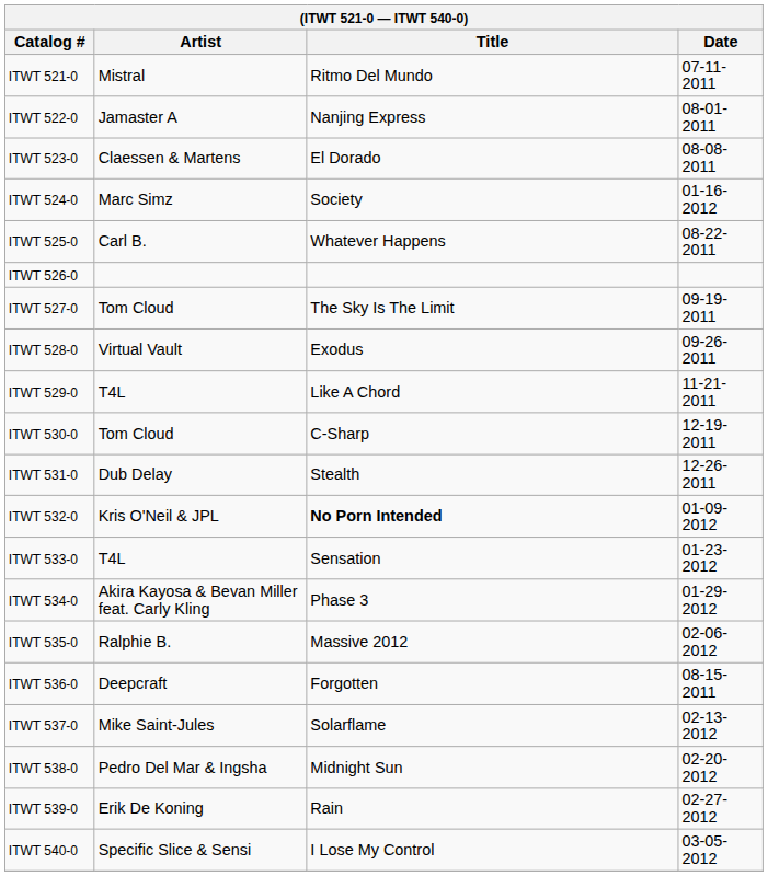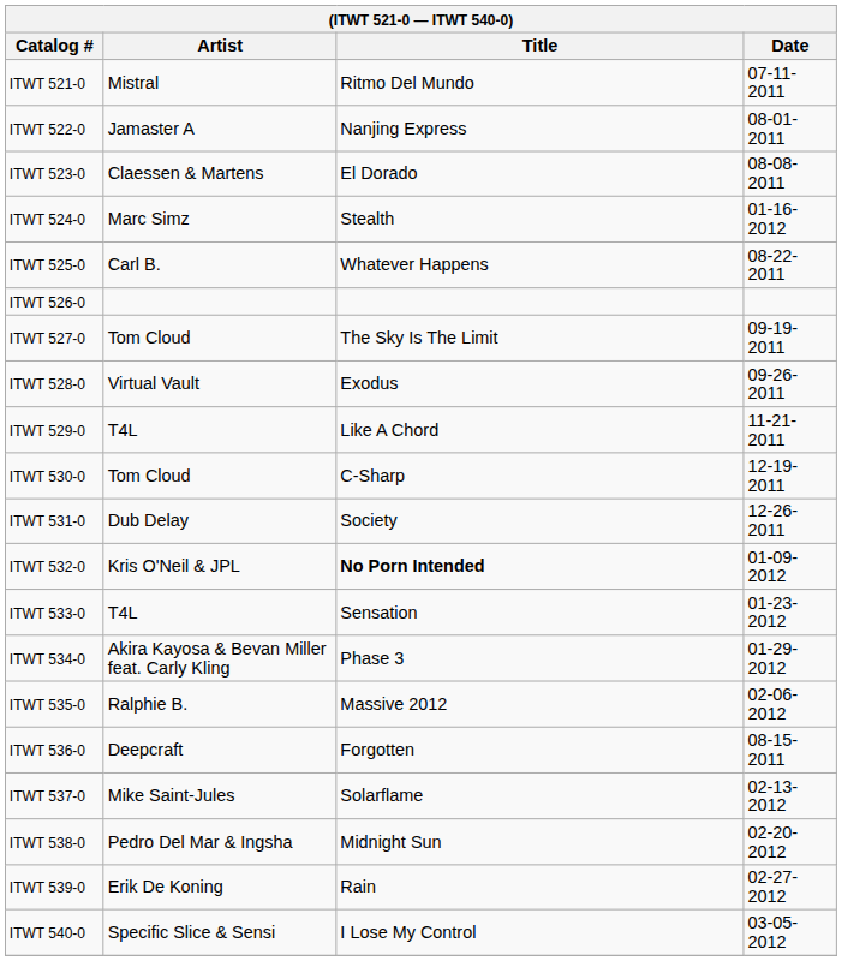ITWT 524-0 | Title: Society -> Stealth
ITWT 531-0 | Title: Stealth -> Society
